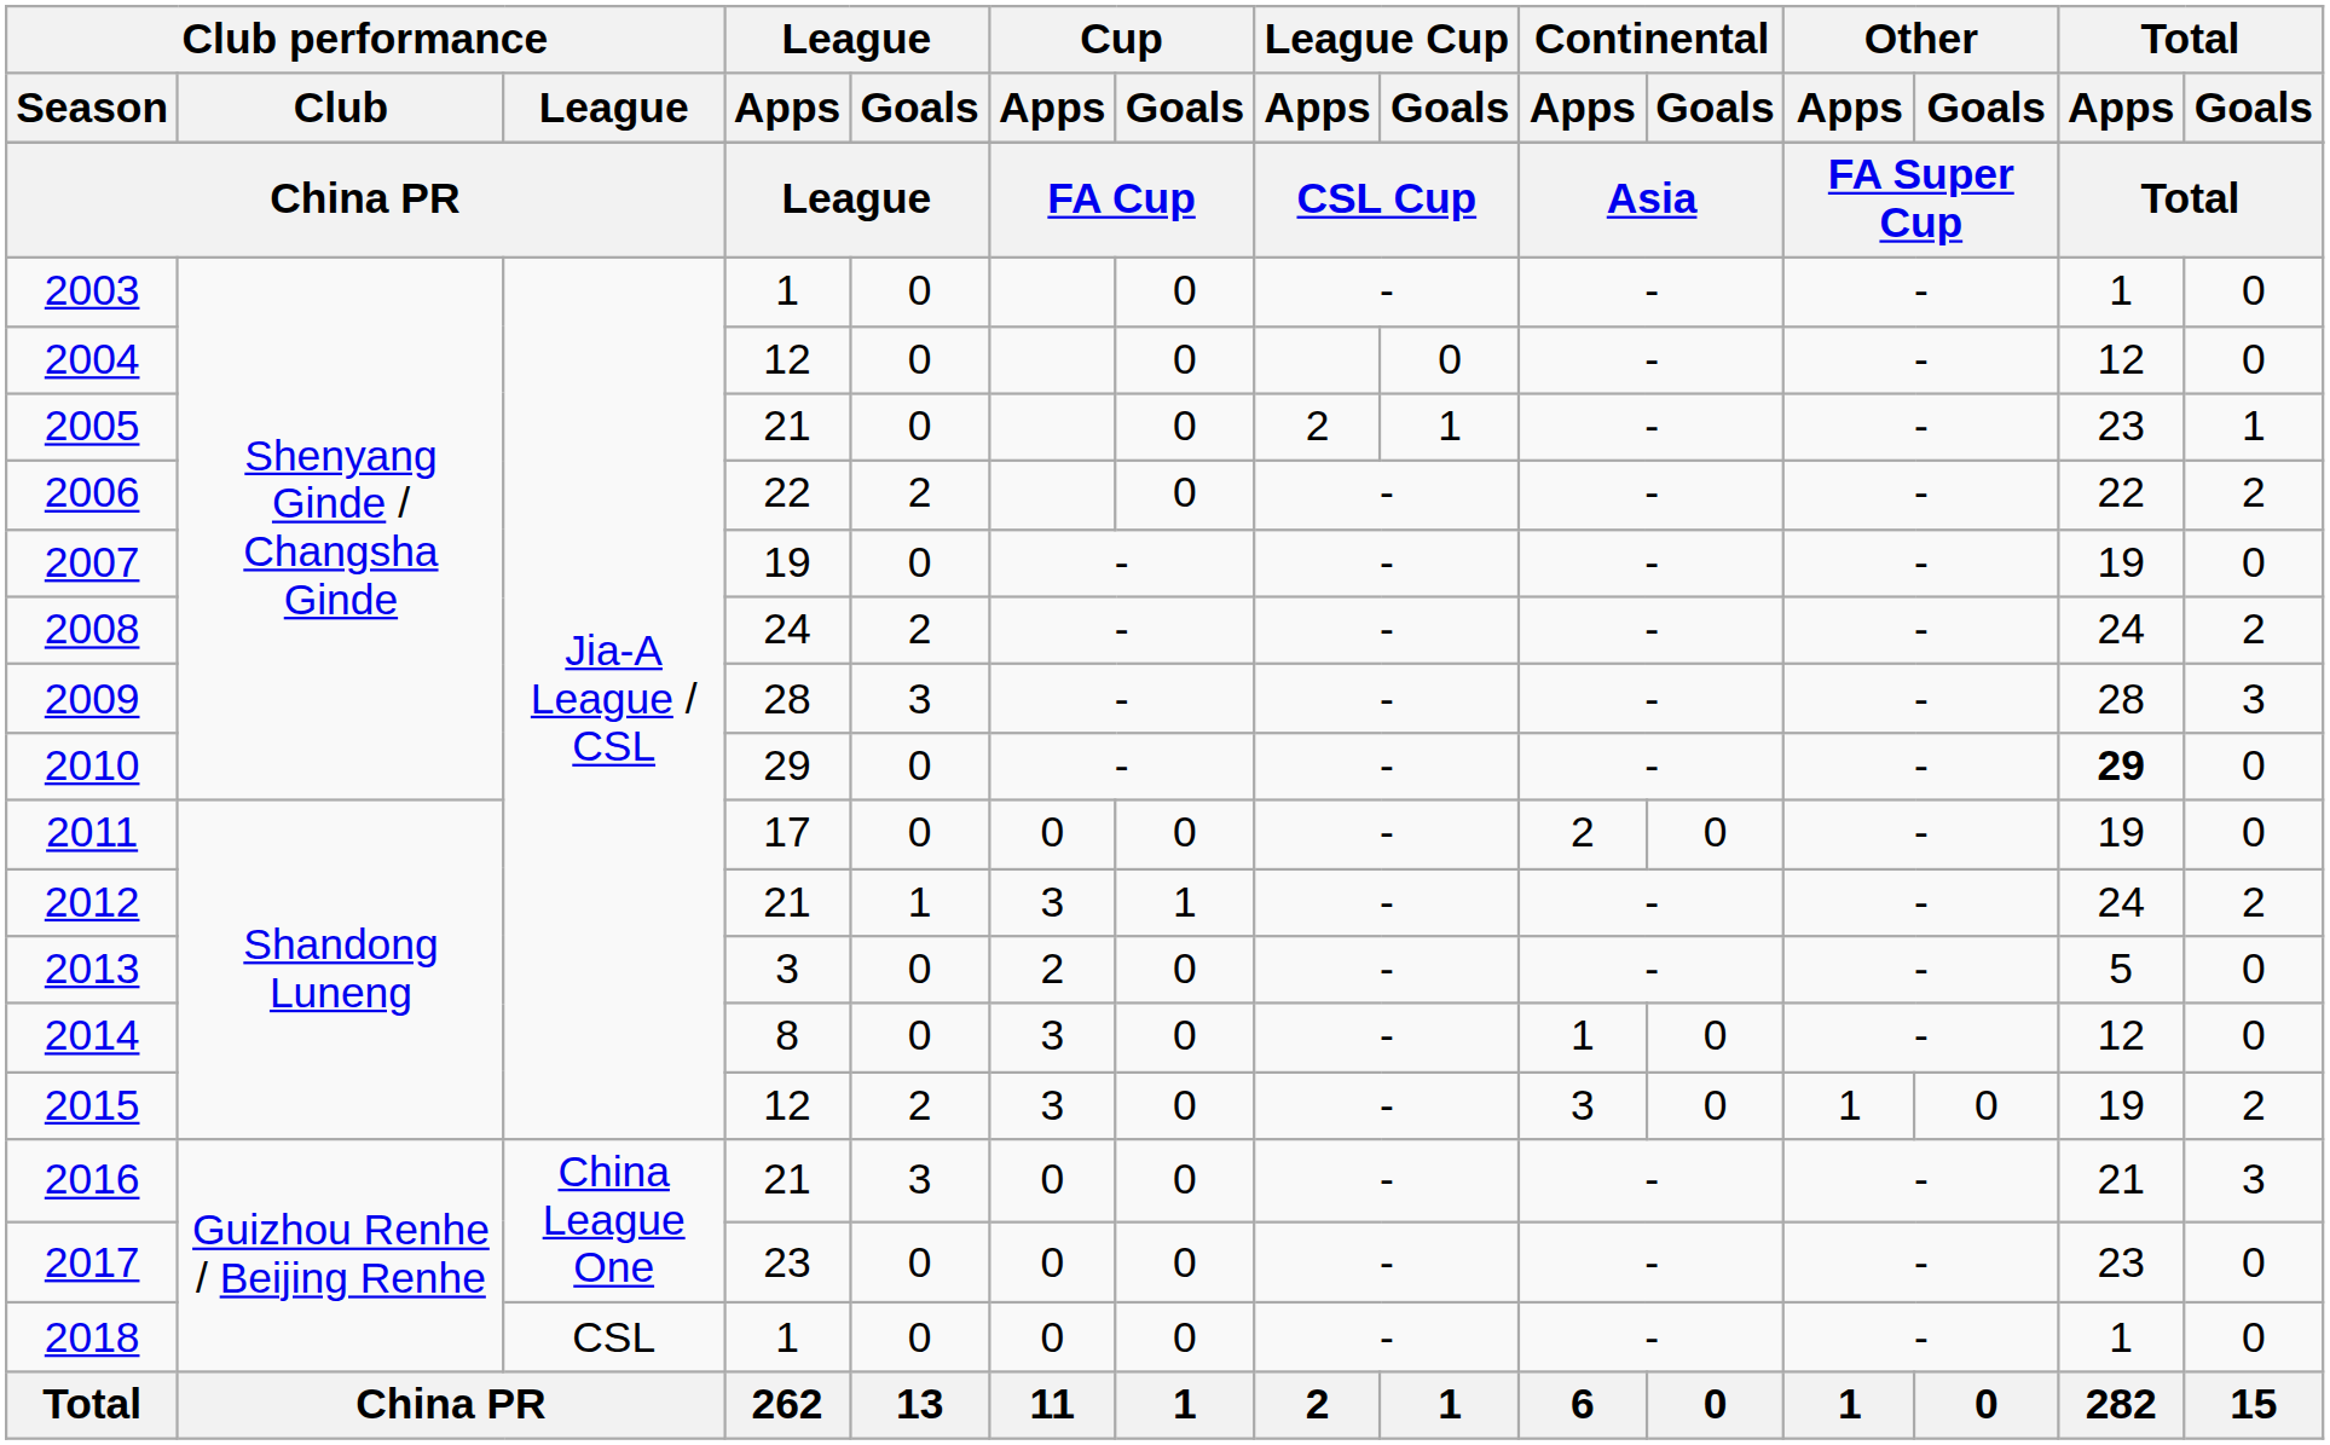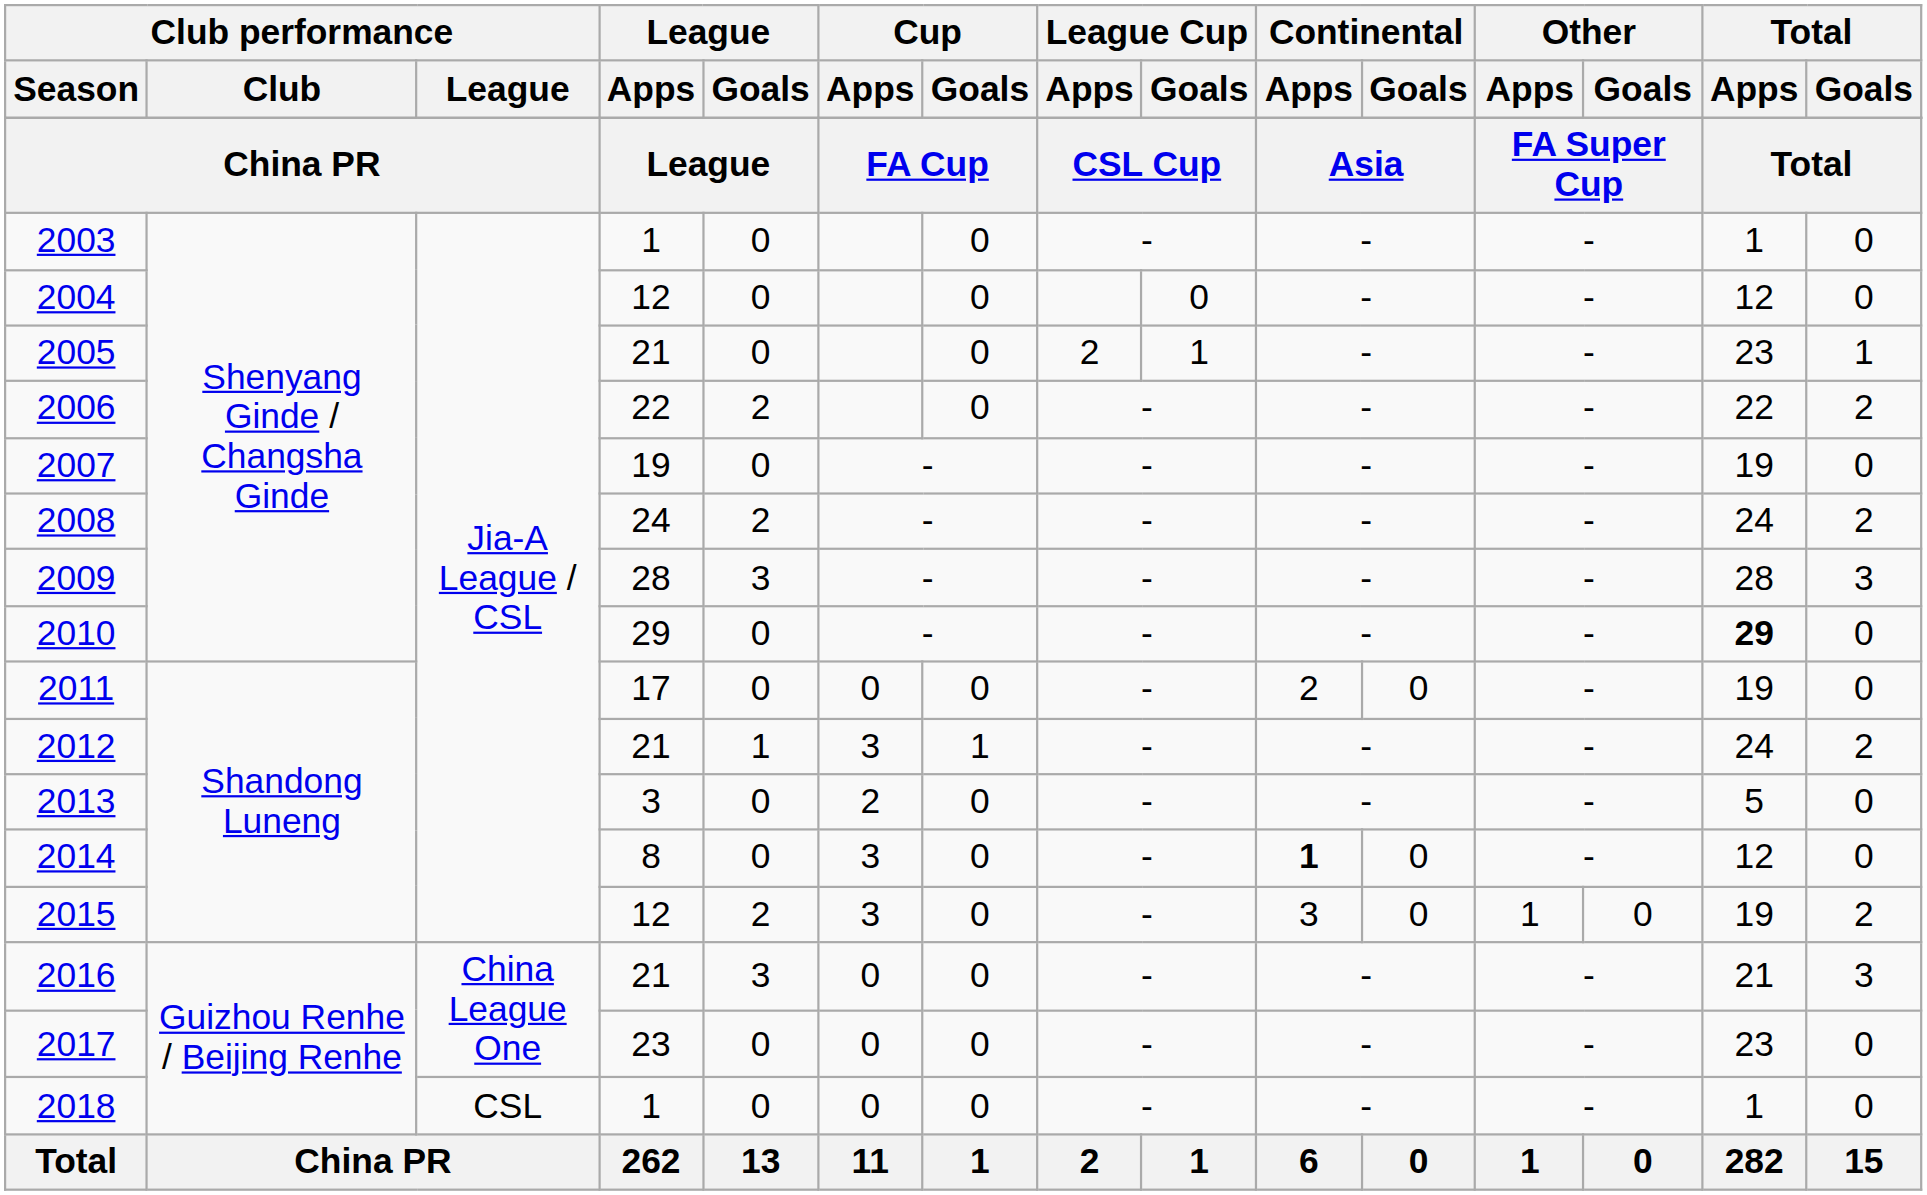2014 | Continental / Apps: normal -> bold
